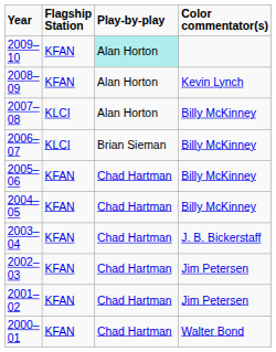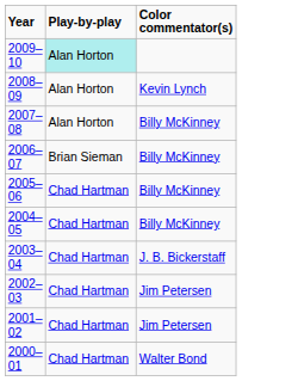- column: Flagship Station | KFAN | KFAN | KLCI | KLCI | KFAN | KFAN | KFAN | KFAN | KFAN | KFAN
